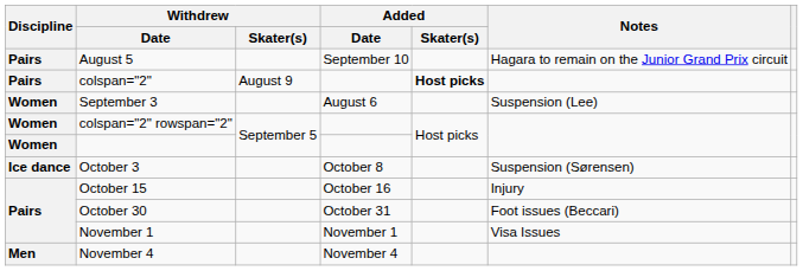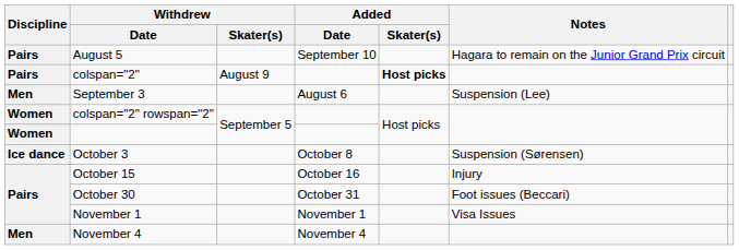September 3 | Discipline: Women -> Men
